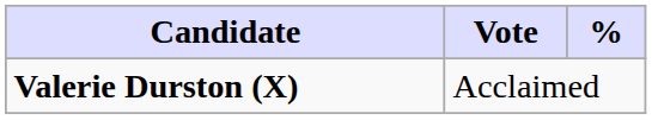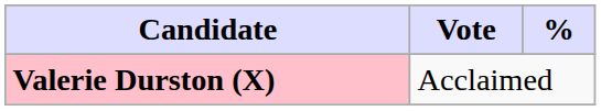Valerie Durston (X) | Candidate: no background -> pink background
